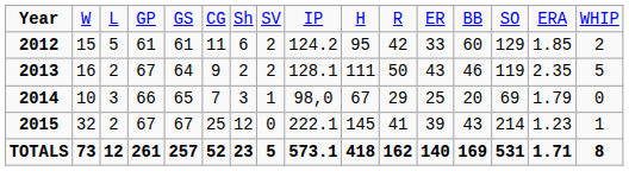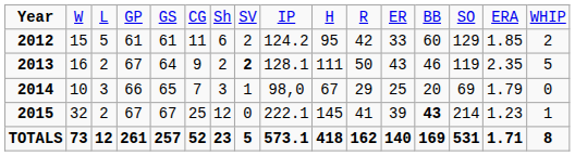2013 | column 8: normal -> bold
2015 | column 13: normal -> bold
